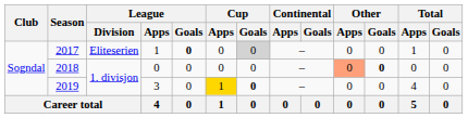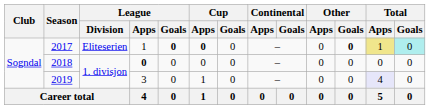2017 | Cup / Apps: normal -> bold
2017 | Cup / Goals: lightgrey background -> no background
2017 | Other / Goals: normal -> bold
2017 | Total / Apps: no background -> khaki background
2017 | Total / Goals: no background -> paleturquoise background
2018 | League / Apps: normal -> bold
2018 | Other / Apps: lightsalmon background -> no background
2018 | Other / Goals: bold -> normal
2019 | Cup / Apps: gold background -> no background
2019 | Cup / Goals: bold -> normal
2019 | Total / Apps: no background -> lavender background
